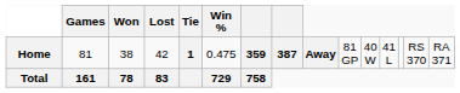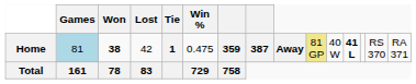Home | Games: no background -> lightblue background
Home | Won: normal -> bold
Home | column 10: no background -> khaki background
Home | column 12: normal -> bold
